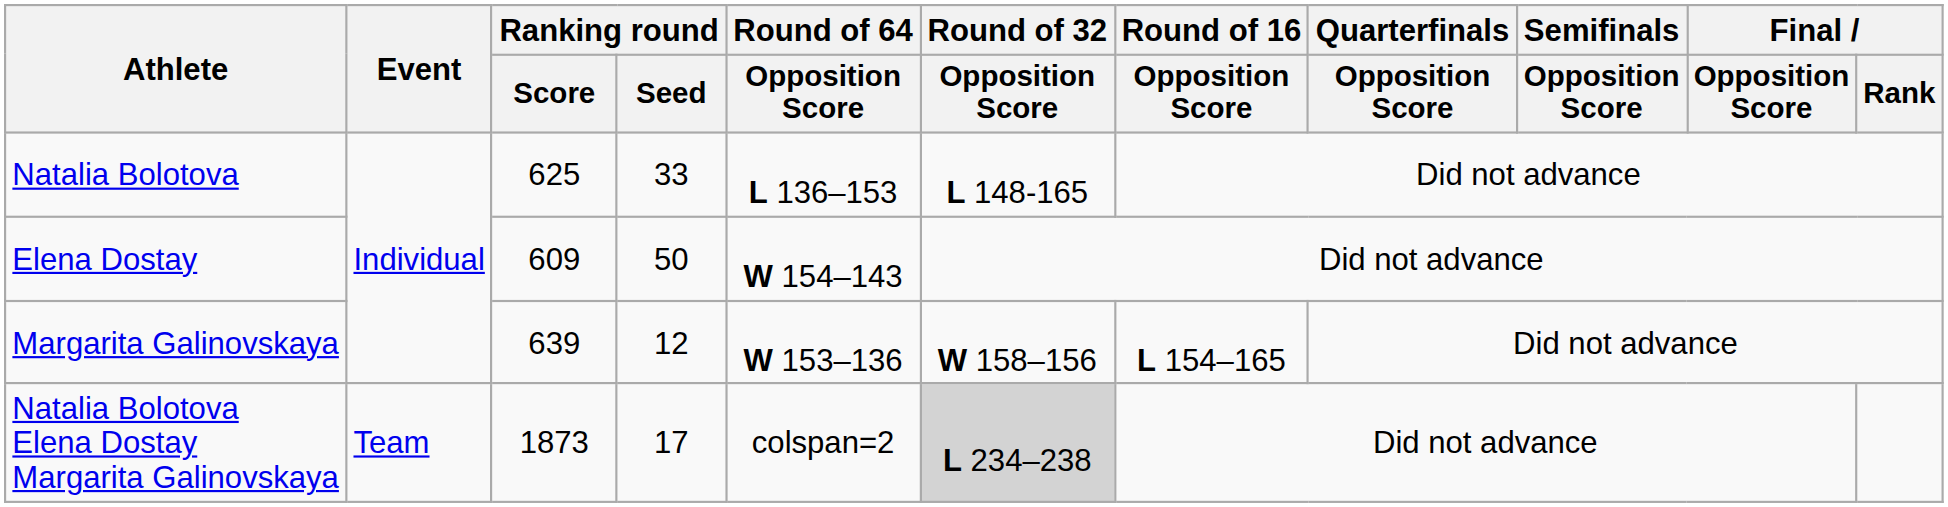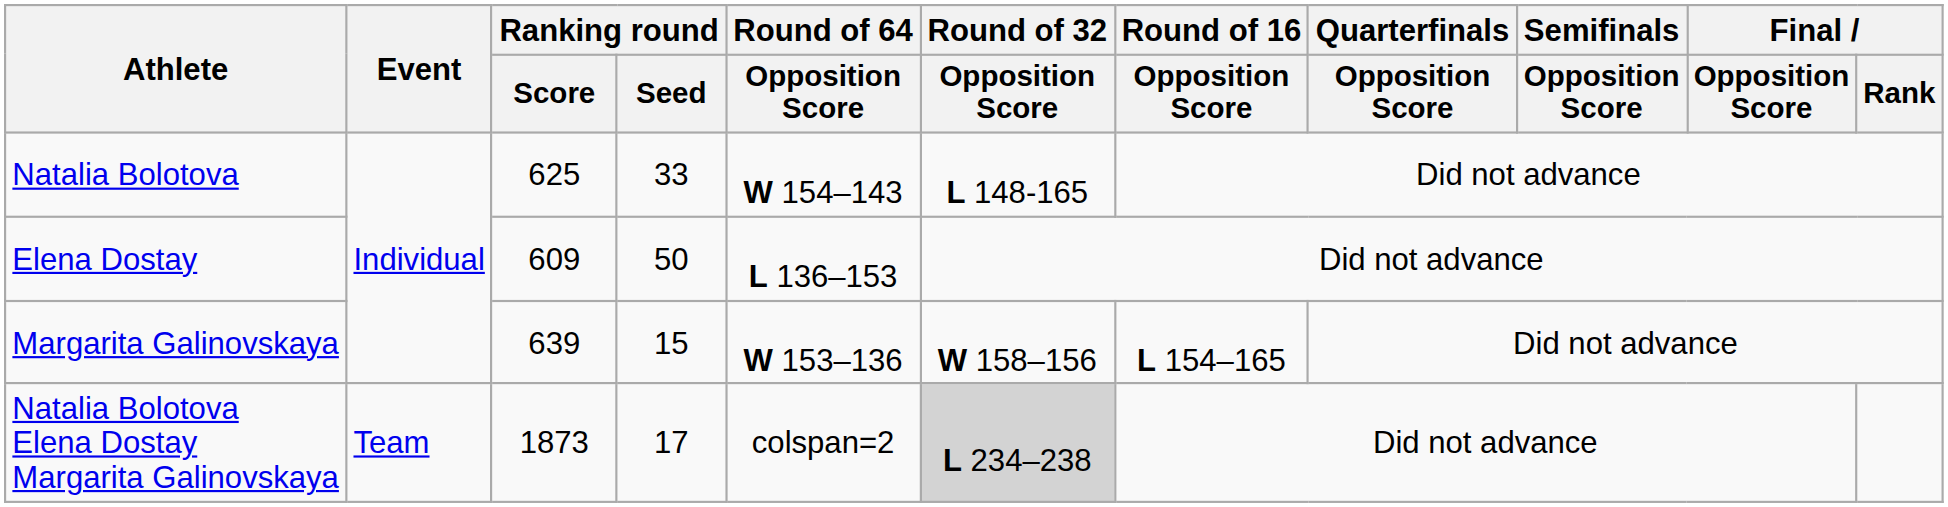Natalia Bolotova | Round of 64 / Opposition Score: L 136–153 -> W 154–143
Elena Dostay | Round of 64 / Opposition Score: W 154–143 -> L 136–153
Margarita Galinovskaya | Ranking round / Seed: 12 -> 15
